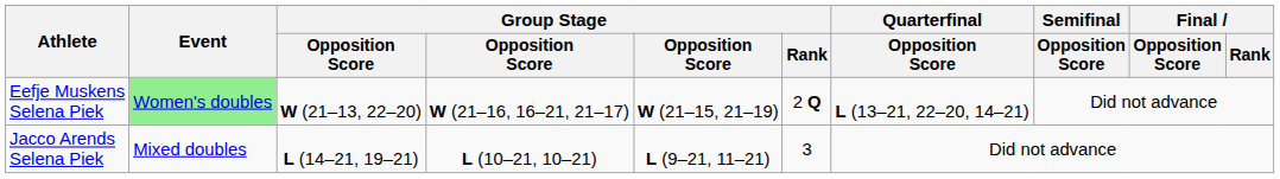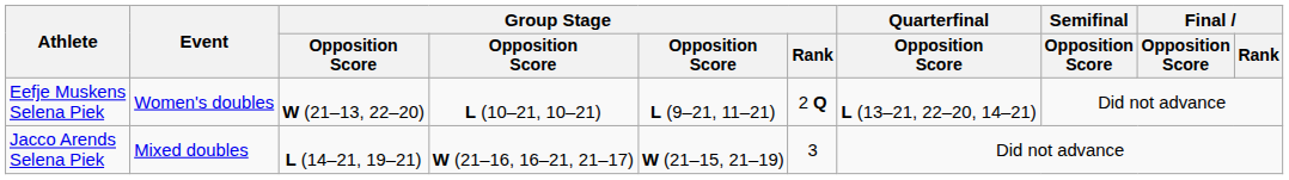Eefje Muskens Selena Piek | Event: lightgreen background -> no background
Eefje Muskens Selena Piek | column 4: W (21–16, 16–21, 21–17) -> L (10–21, 10–21)
Eefje Muskens Selena Piek | column 5: W (21–15, 21–19) -> L (9–21, 11–21)
Jacco Arends Selena Piek | column 4: L (10–21, 10–21) -> W (21–16, 16–21, 21–17)
Jacco Arends Selena Piek | column 5: L (9–21, 11–21) -> W (21–15, 21–19)
